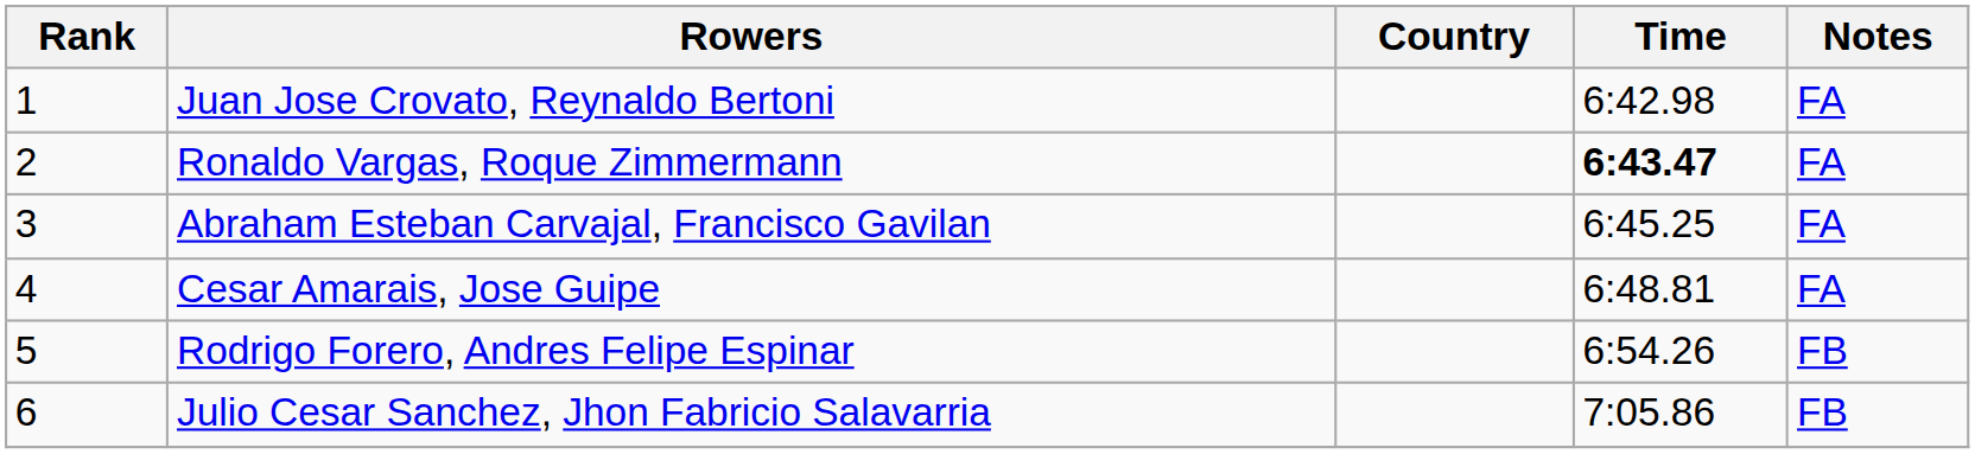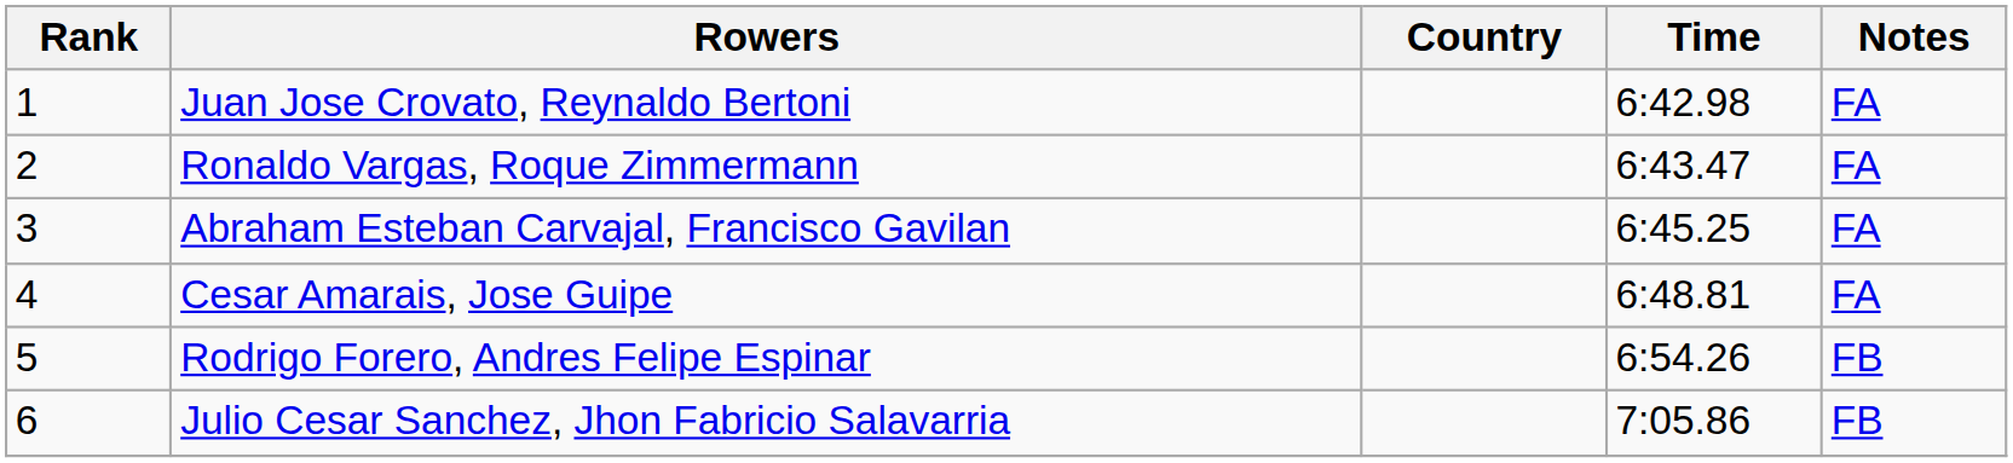Ronaldo Vargas, Roque Zimmermann | Time: bold -> normal
